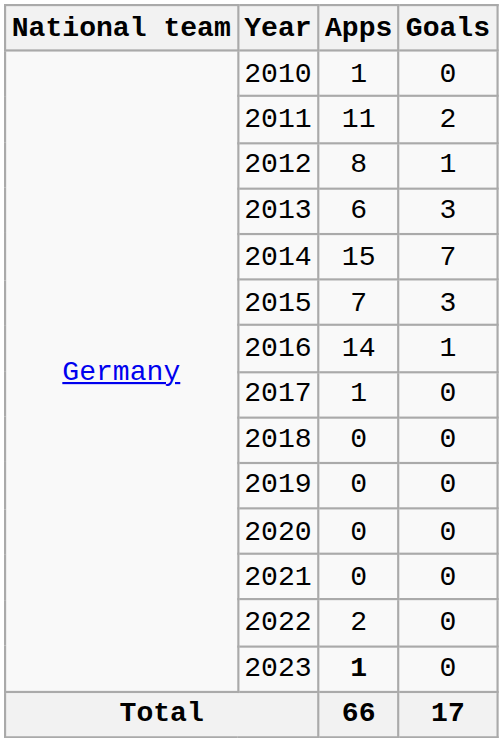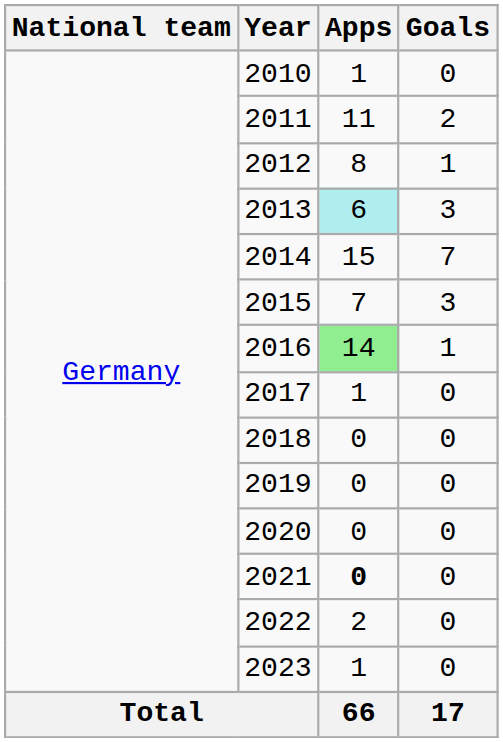2013 | Apps: no background -> paleturquoise background
2016 | Apps: no background -> lightgreen background
2021 | Apps: normal -> bold
2023 | Apps: bold -> normal
